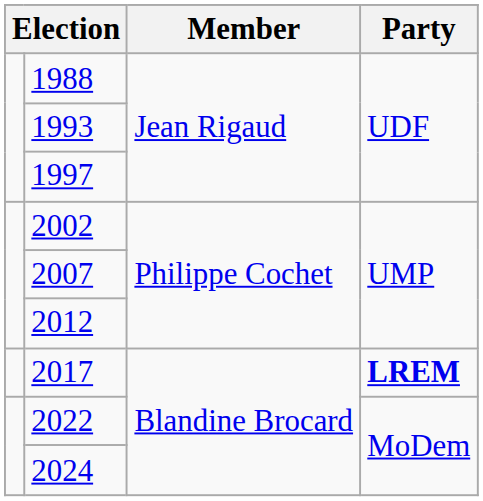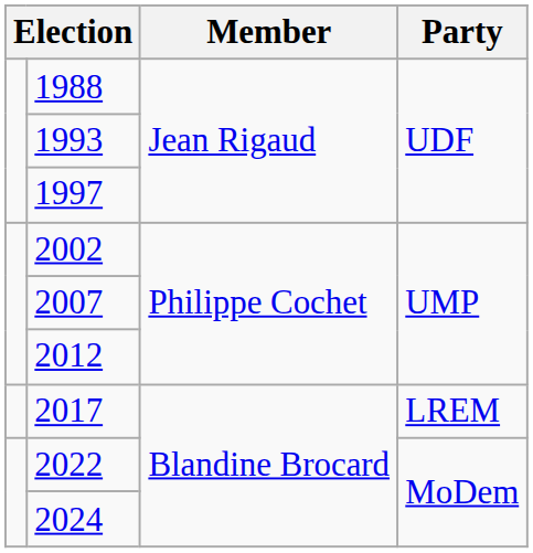2017 | Party: bold -> normal
